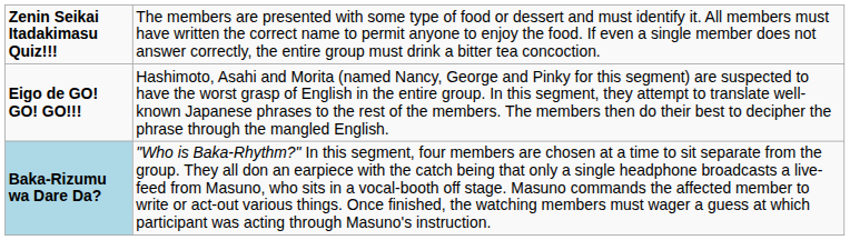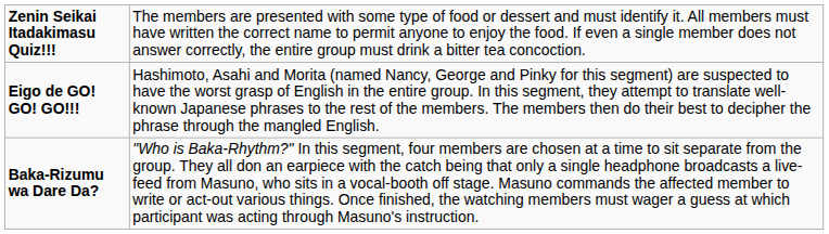Baka-Rizumu wa Dare Da? | column 1: lightblue background -> no background
